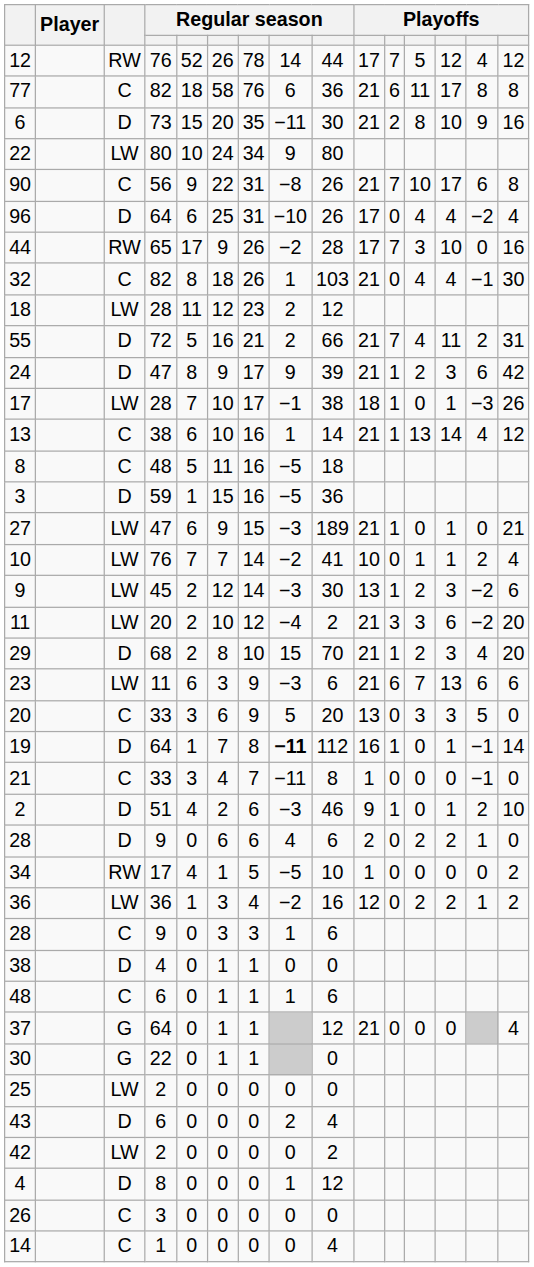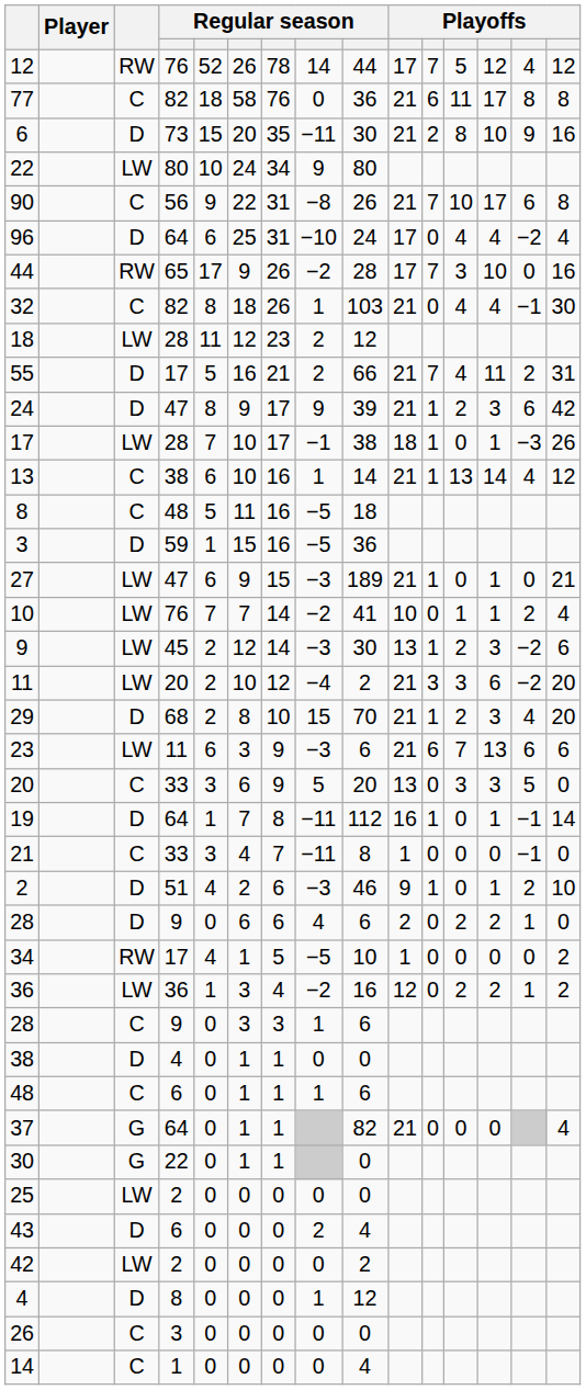77 | column 8: 6 -> 0
96 | column 9: 26 -> 24
55 | column 4: 72 -> 17
19 | column 8: bold -> normal
37 | column 9: 12 -> 82
